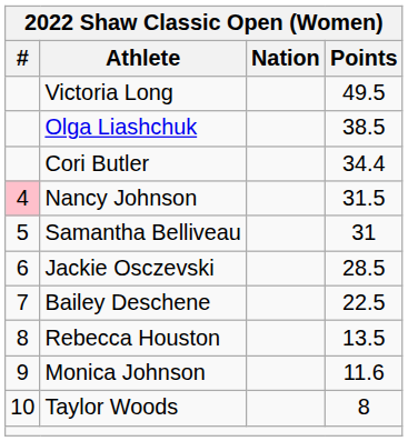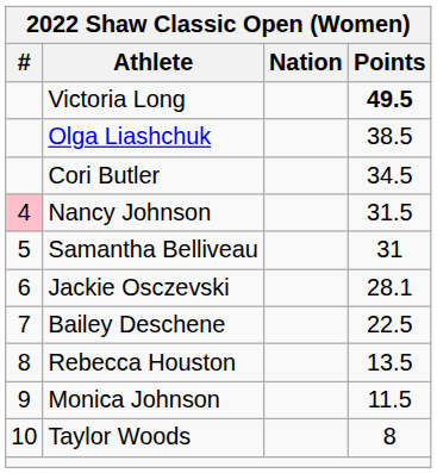Victoria Long | Points: normal -> bold
Cori Butler | Points: 34.4 -> 34.5
Jackie Osczevski | Points: 28.5 -> 28.1
Monica Johnson | Points: 11.6 -> 11.5
